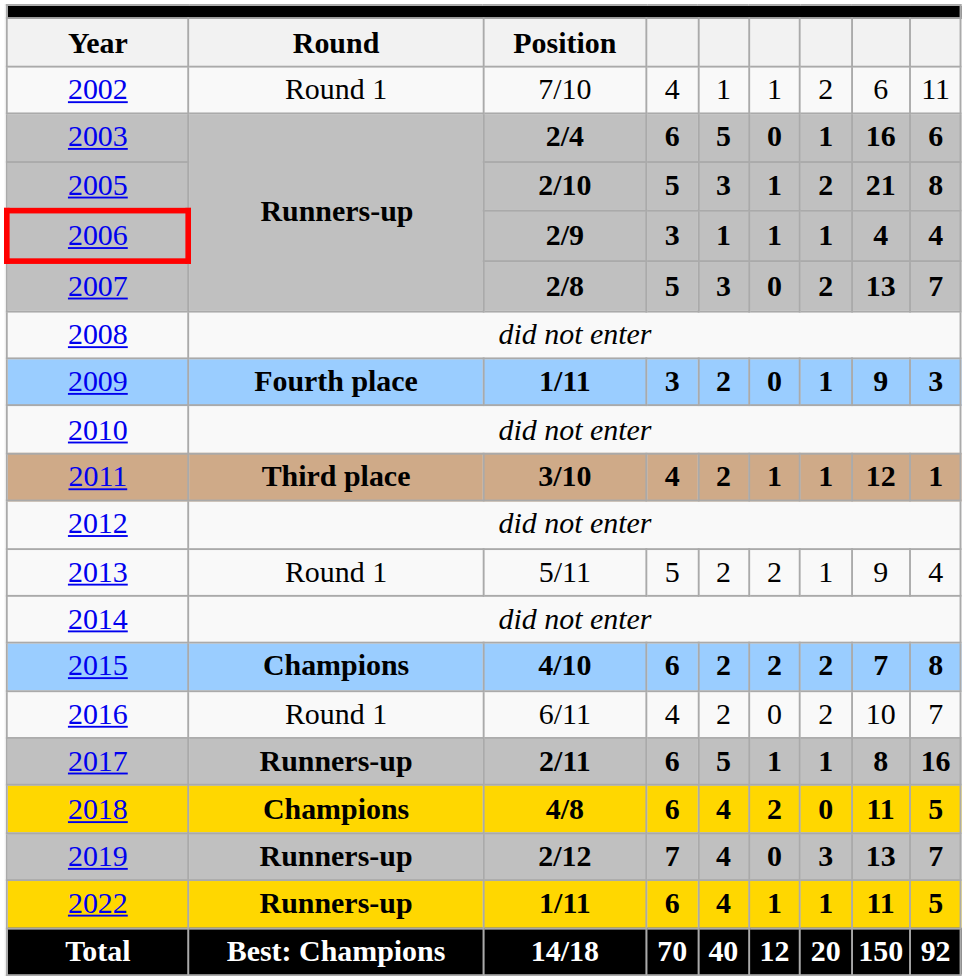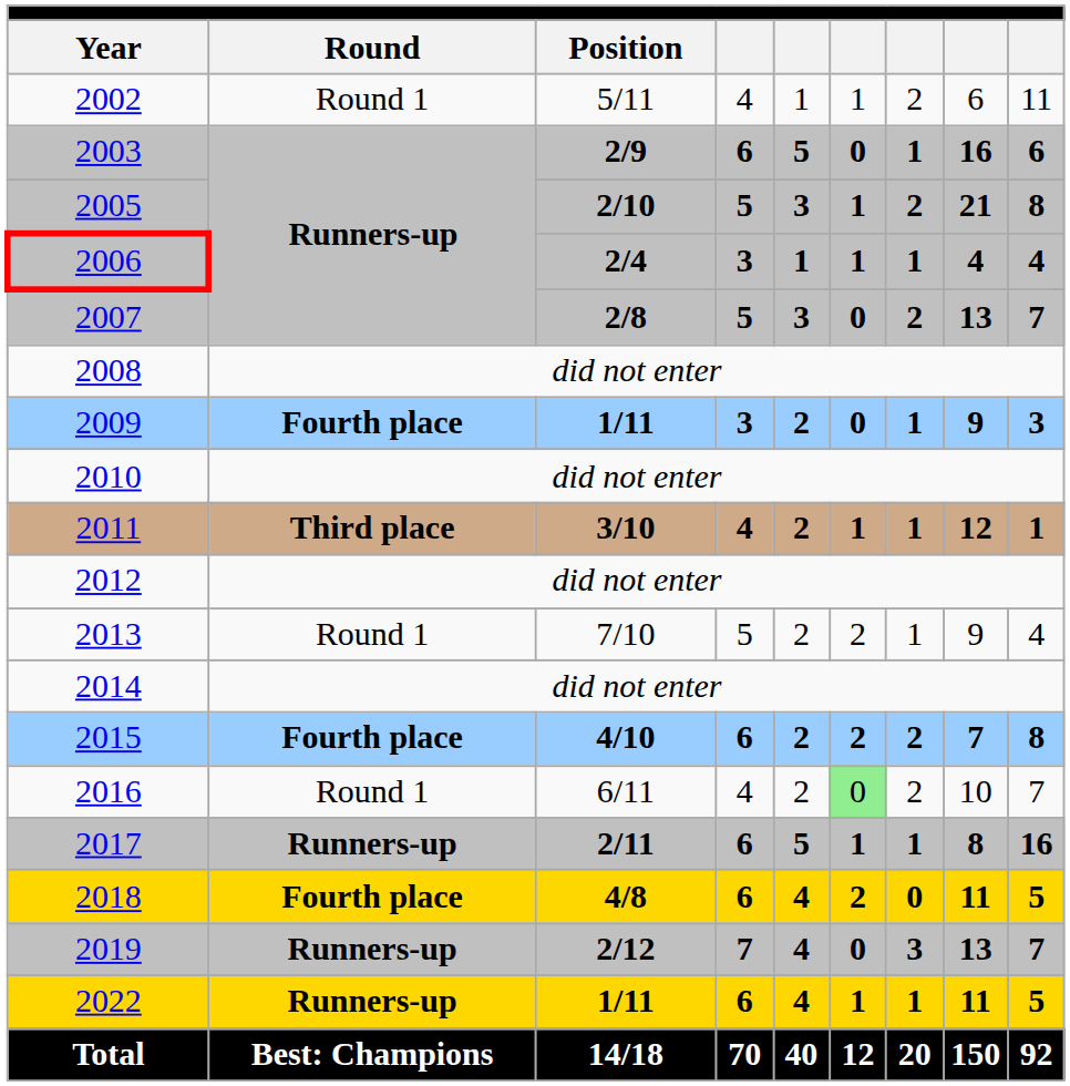2002 | Position: 7/10 -> 5/11
2003 | Position: 2/4 -> 2/9
2006 | Position: 2/9 -> 2/4
2013 | Position: 5/11 -> 7/10
2015 | Round: Champions -> Fourth place
2016 | column 6: no background -> lightgreen background
2018 | Round: Champions -> Fourth place
